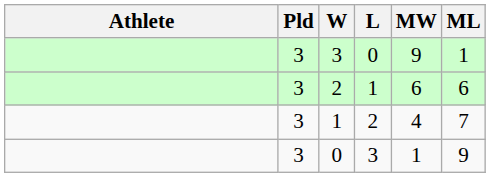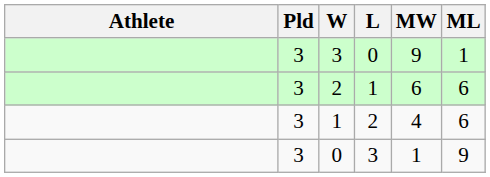row 4 | ML: 7 -> 6
